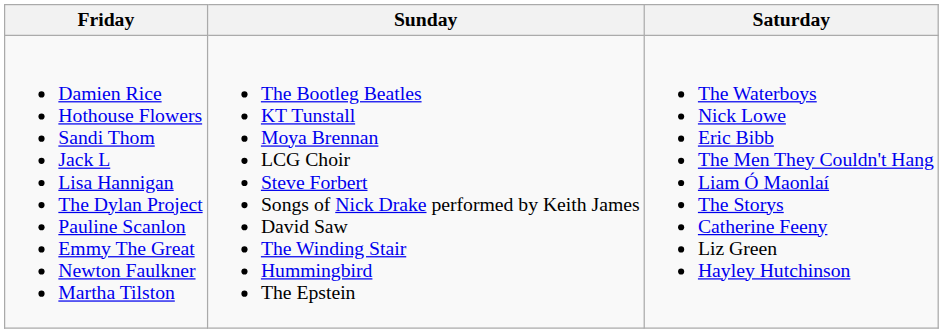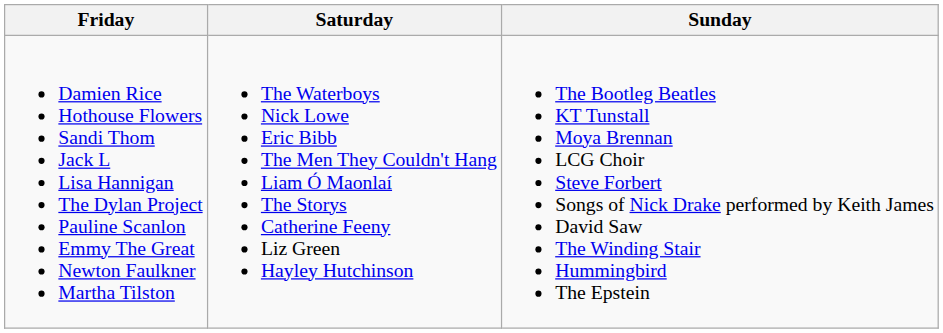columns swapped: Saturday <-> Sunday
